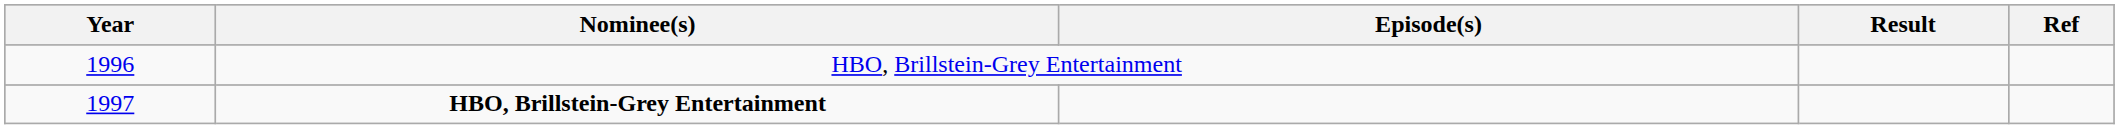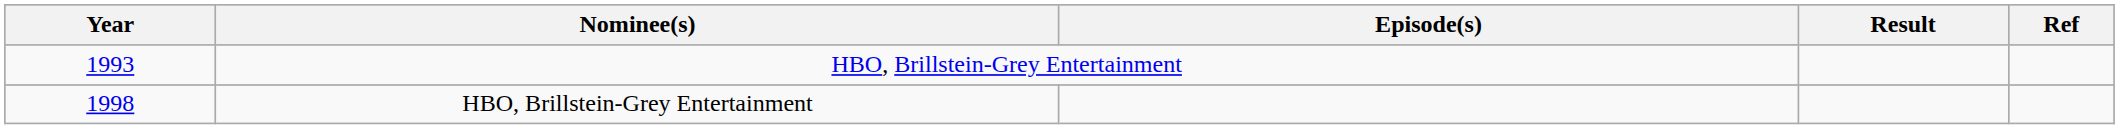row 2 | Year: 1996 -> 1993
row 3 | Year: 1997 -> 1998
row 3 | Nominee(s): bold -> normal
